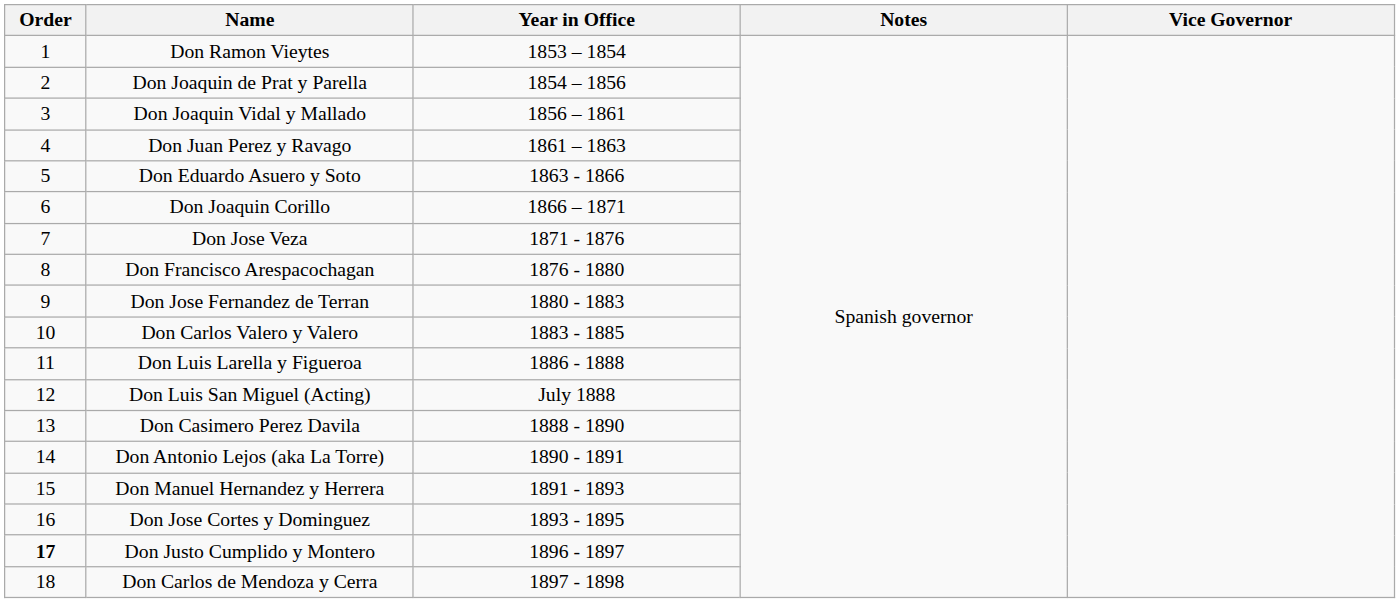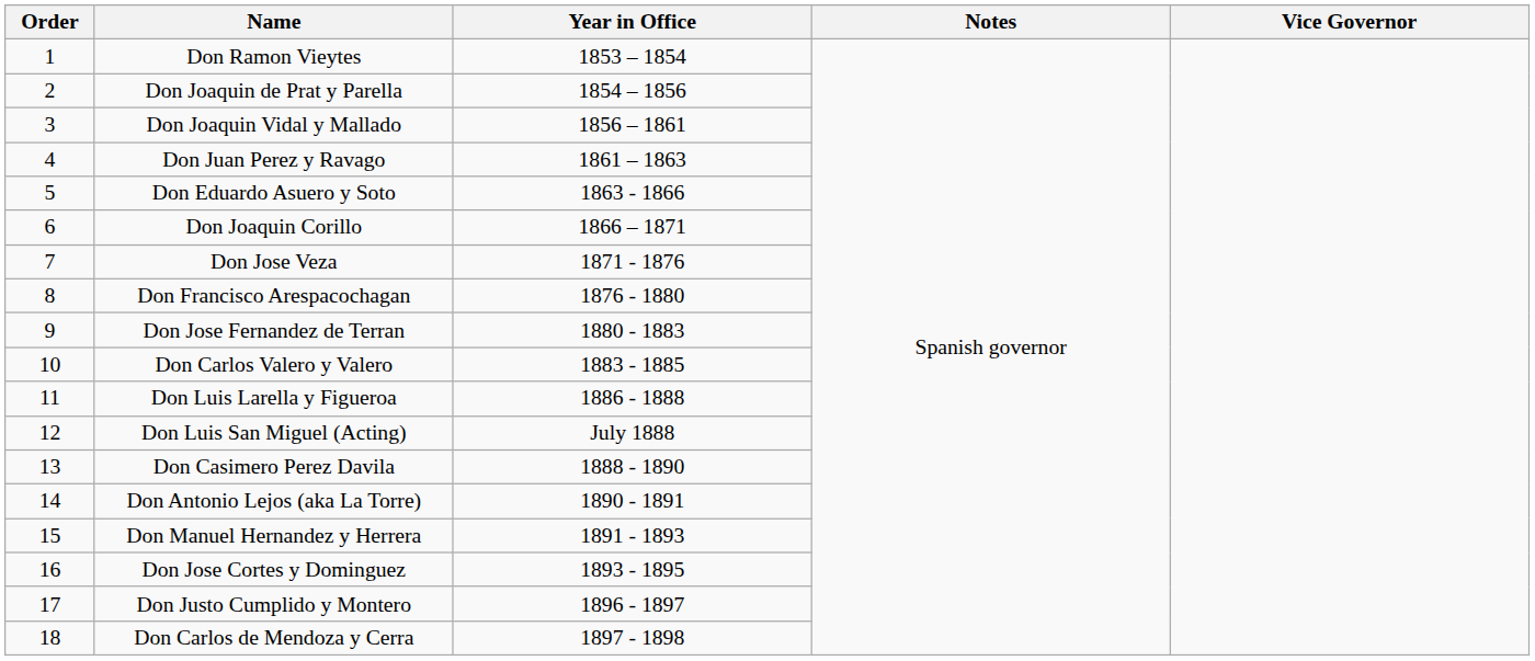Don Justo Cumplido y Montero | Order: bold -> normal
